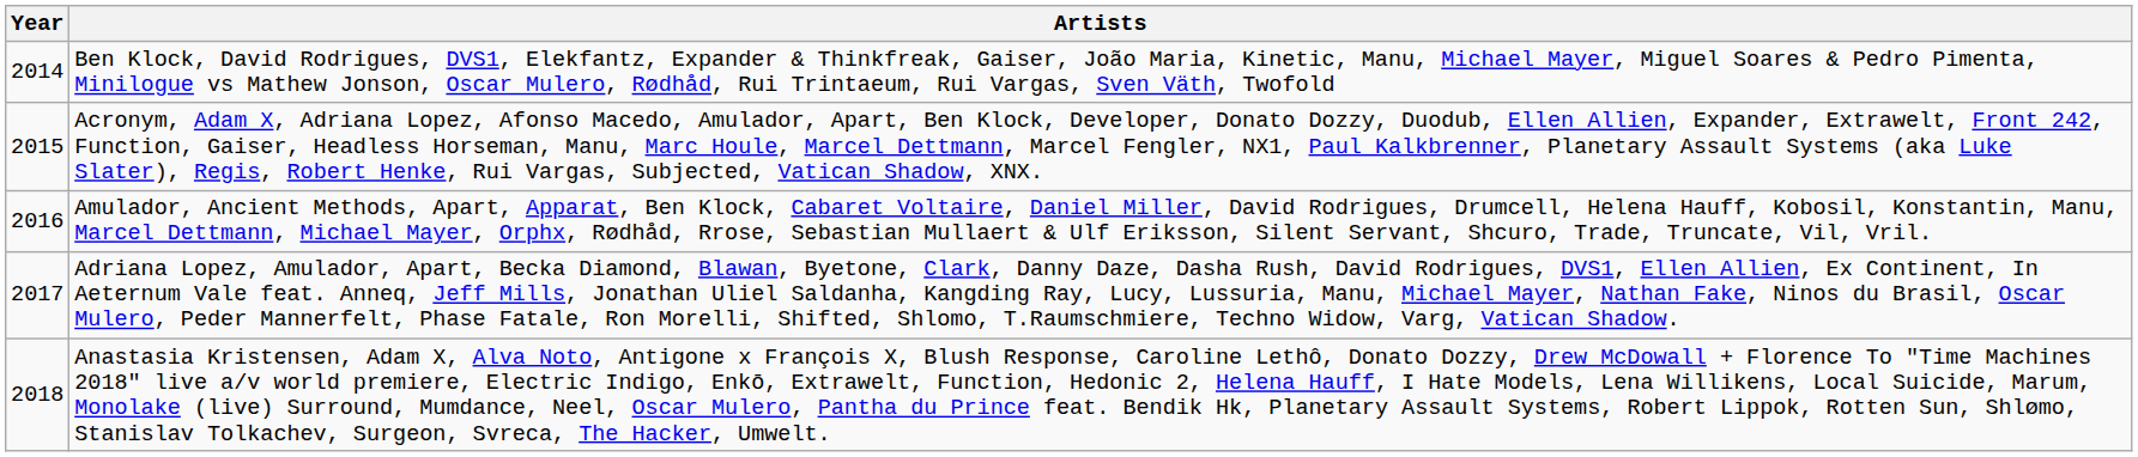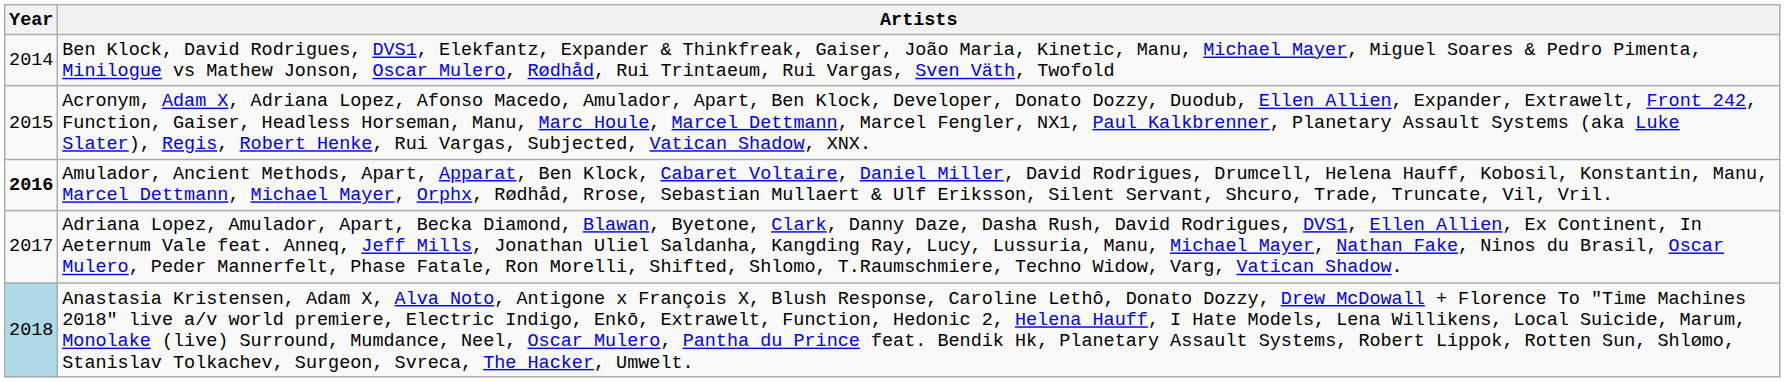row 4 | Year: normal -> bold
row 6 | Year: no background -> lightblue background
